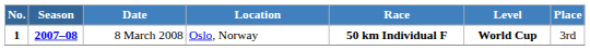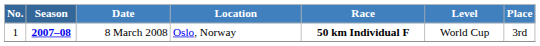8 March 2008 | No.: bold -> normal
8 March 2008 | Level: bold -> normal
